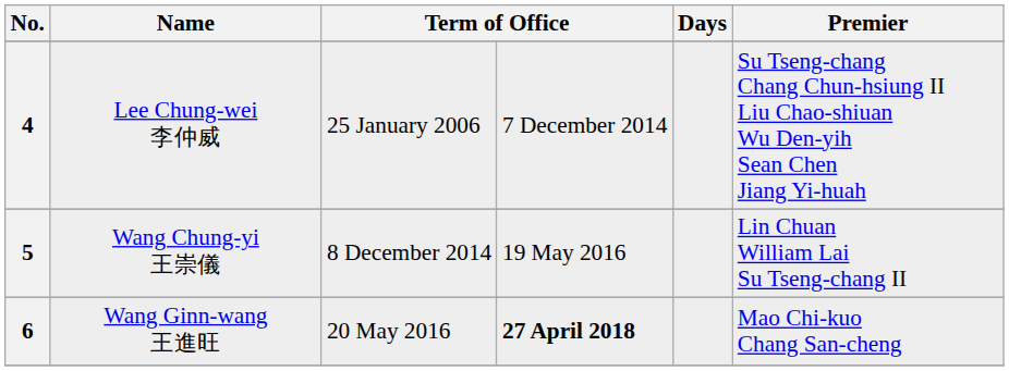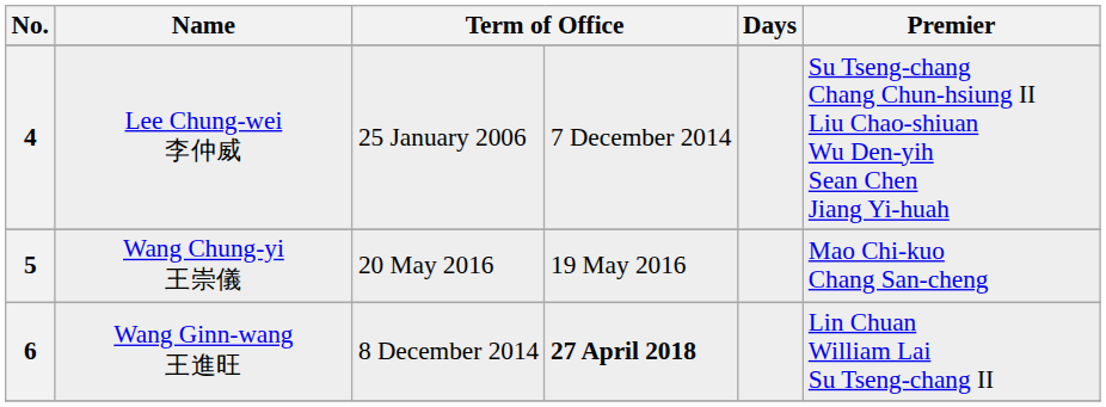5 | column 3: 8 December 2014 -> 20 May 2016
5 | Premier: Lin Chuan William Lai Su Tseng-chang II -> Mao Chi-kuo Chang San-cheng
6 | column 3: 20 May 2016 -> 8 December 2014
6 | Premier: Mao Chi-kuo Chang San-cheng -> Lin Chuan William Lai Su Tseng-chang II
